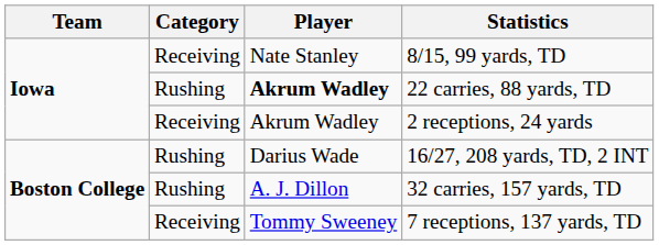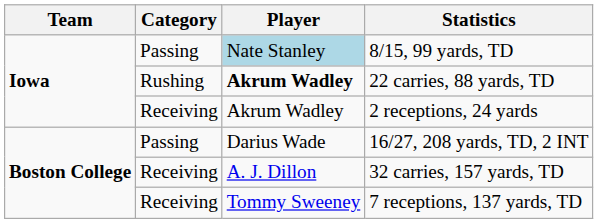8/15, 99 yards, TD | Category: Receiving -> Passing
8/15, 99 yards, TD | Player: no background -> lightblue background
16/27, 208 yards, TD, 2 INT | Category: Rushing -> Passing
32 carries, 157 yards, TD | Category: Rushing -> Receiving
